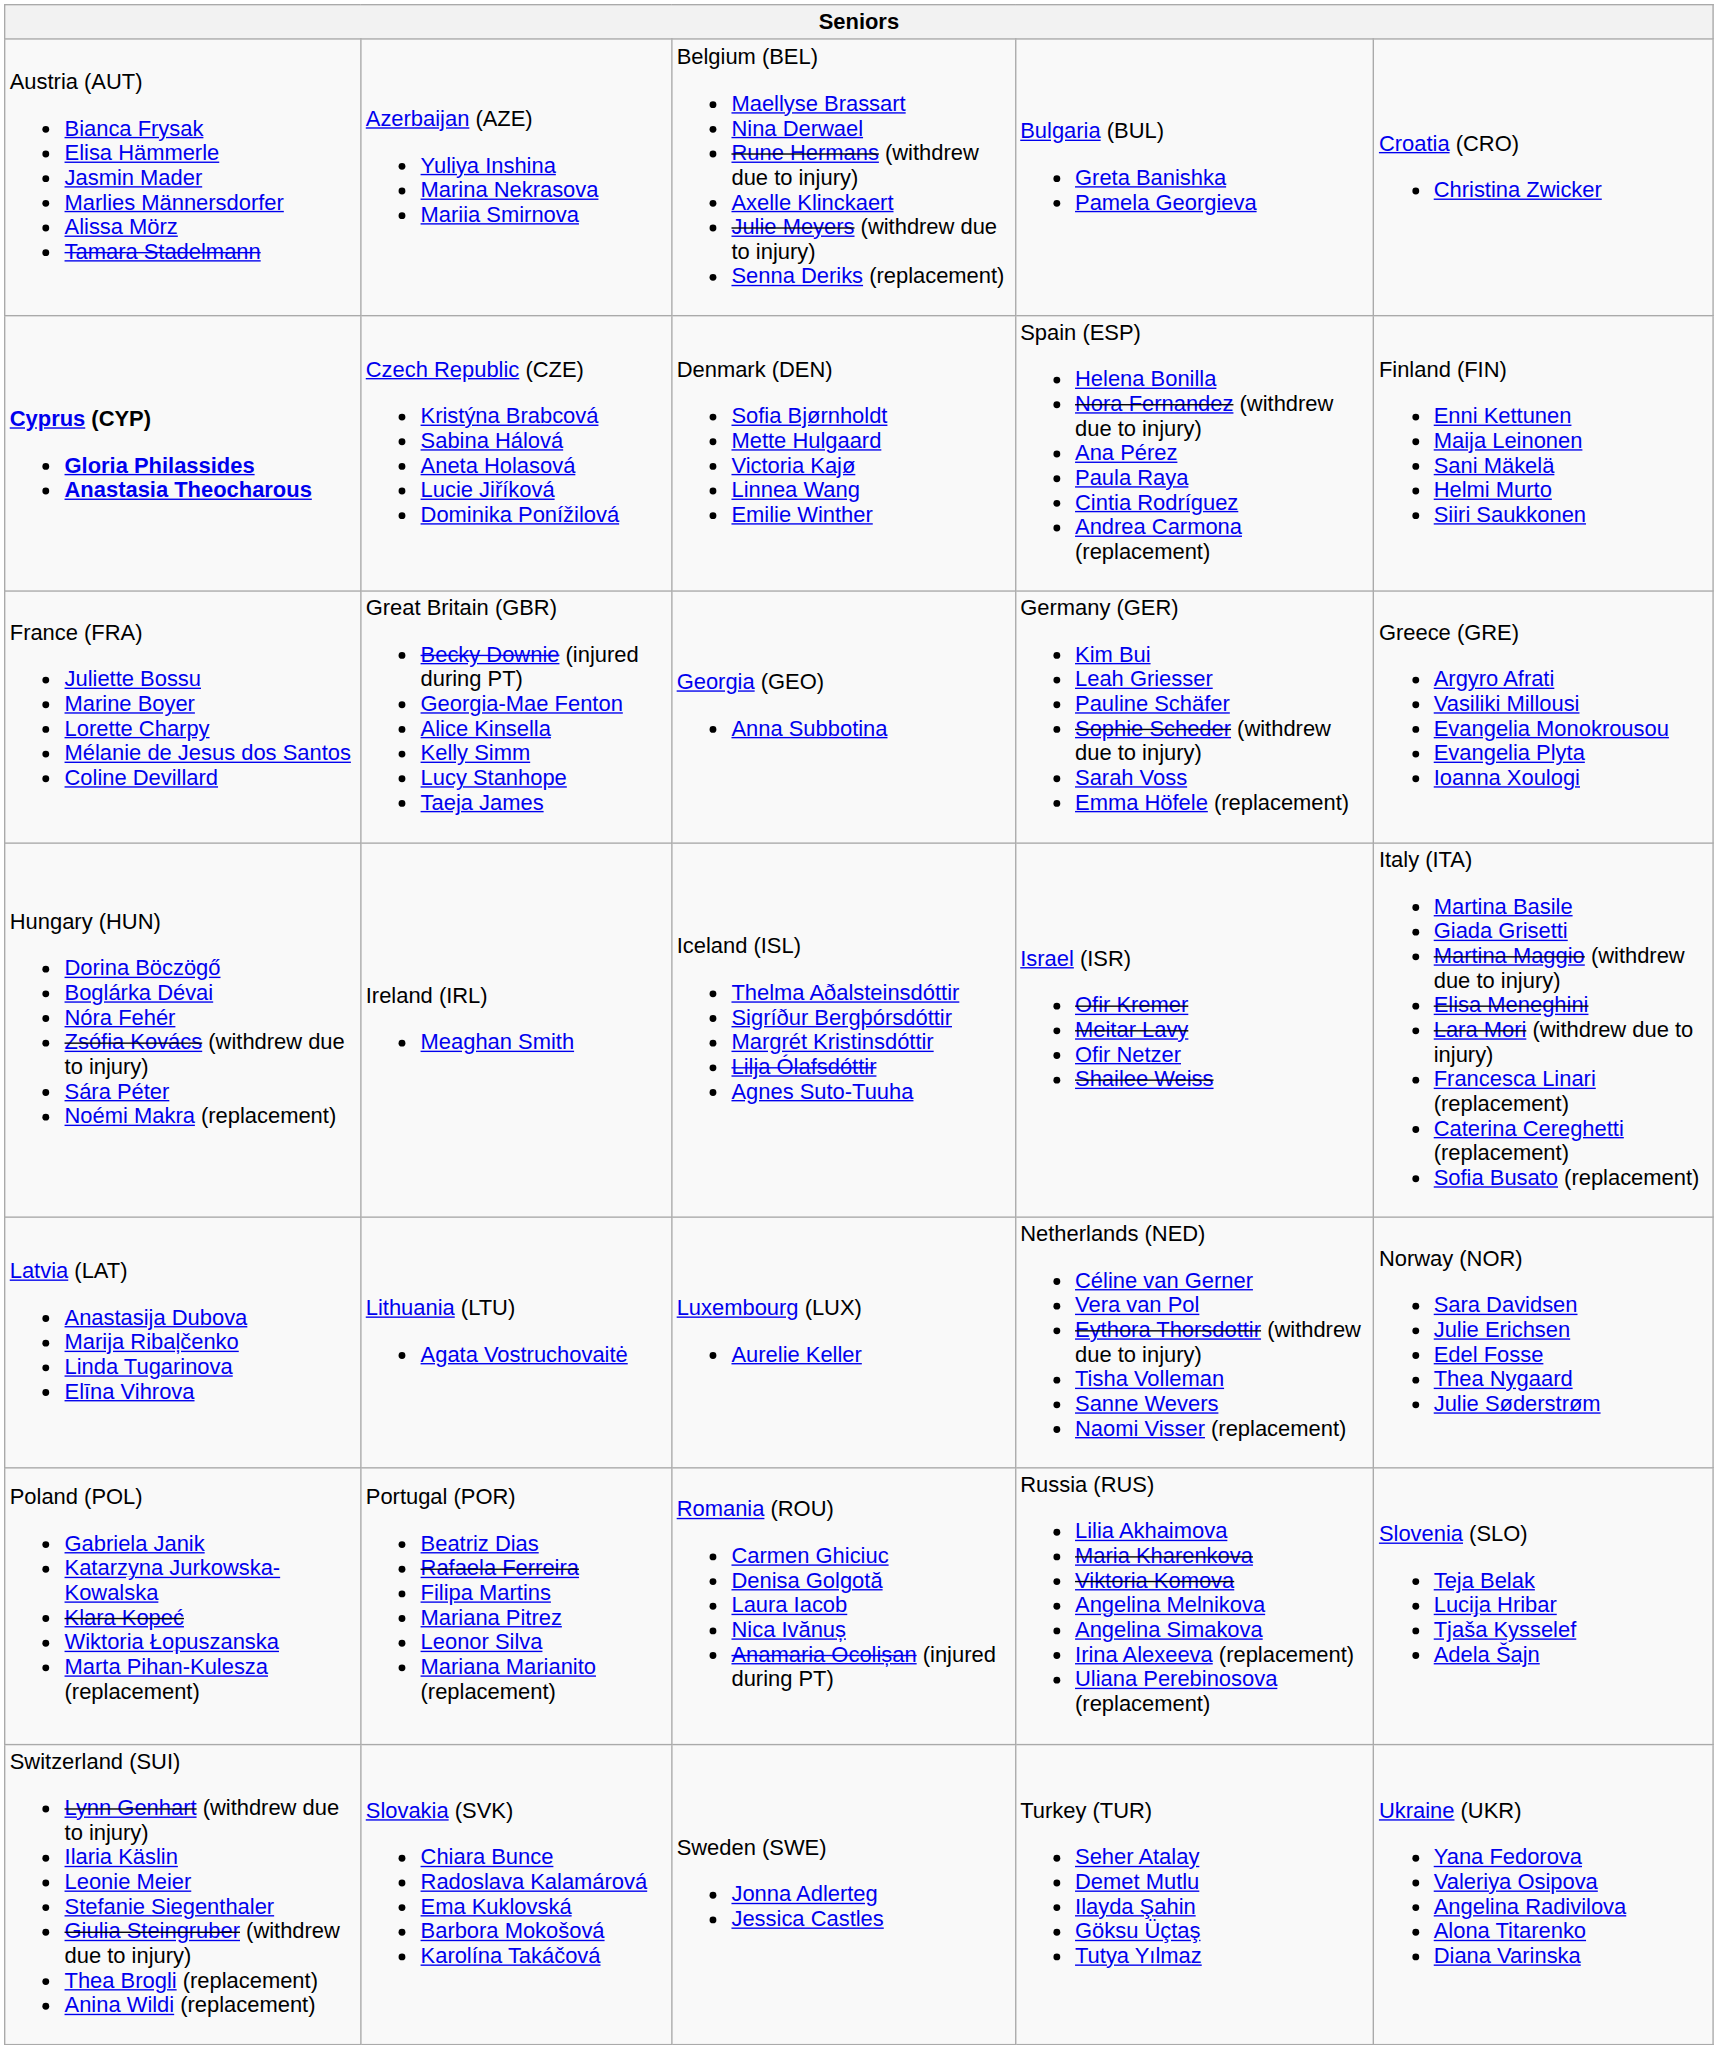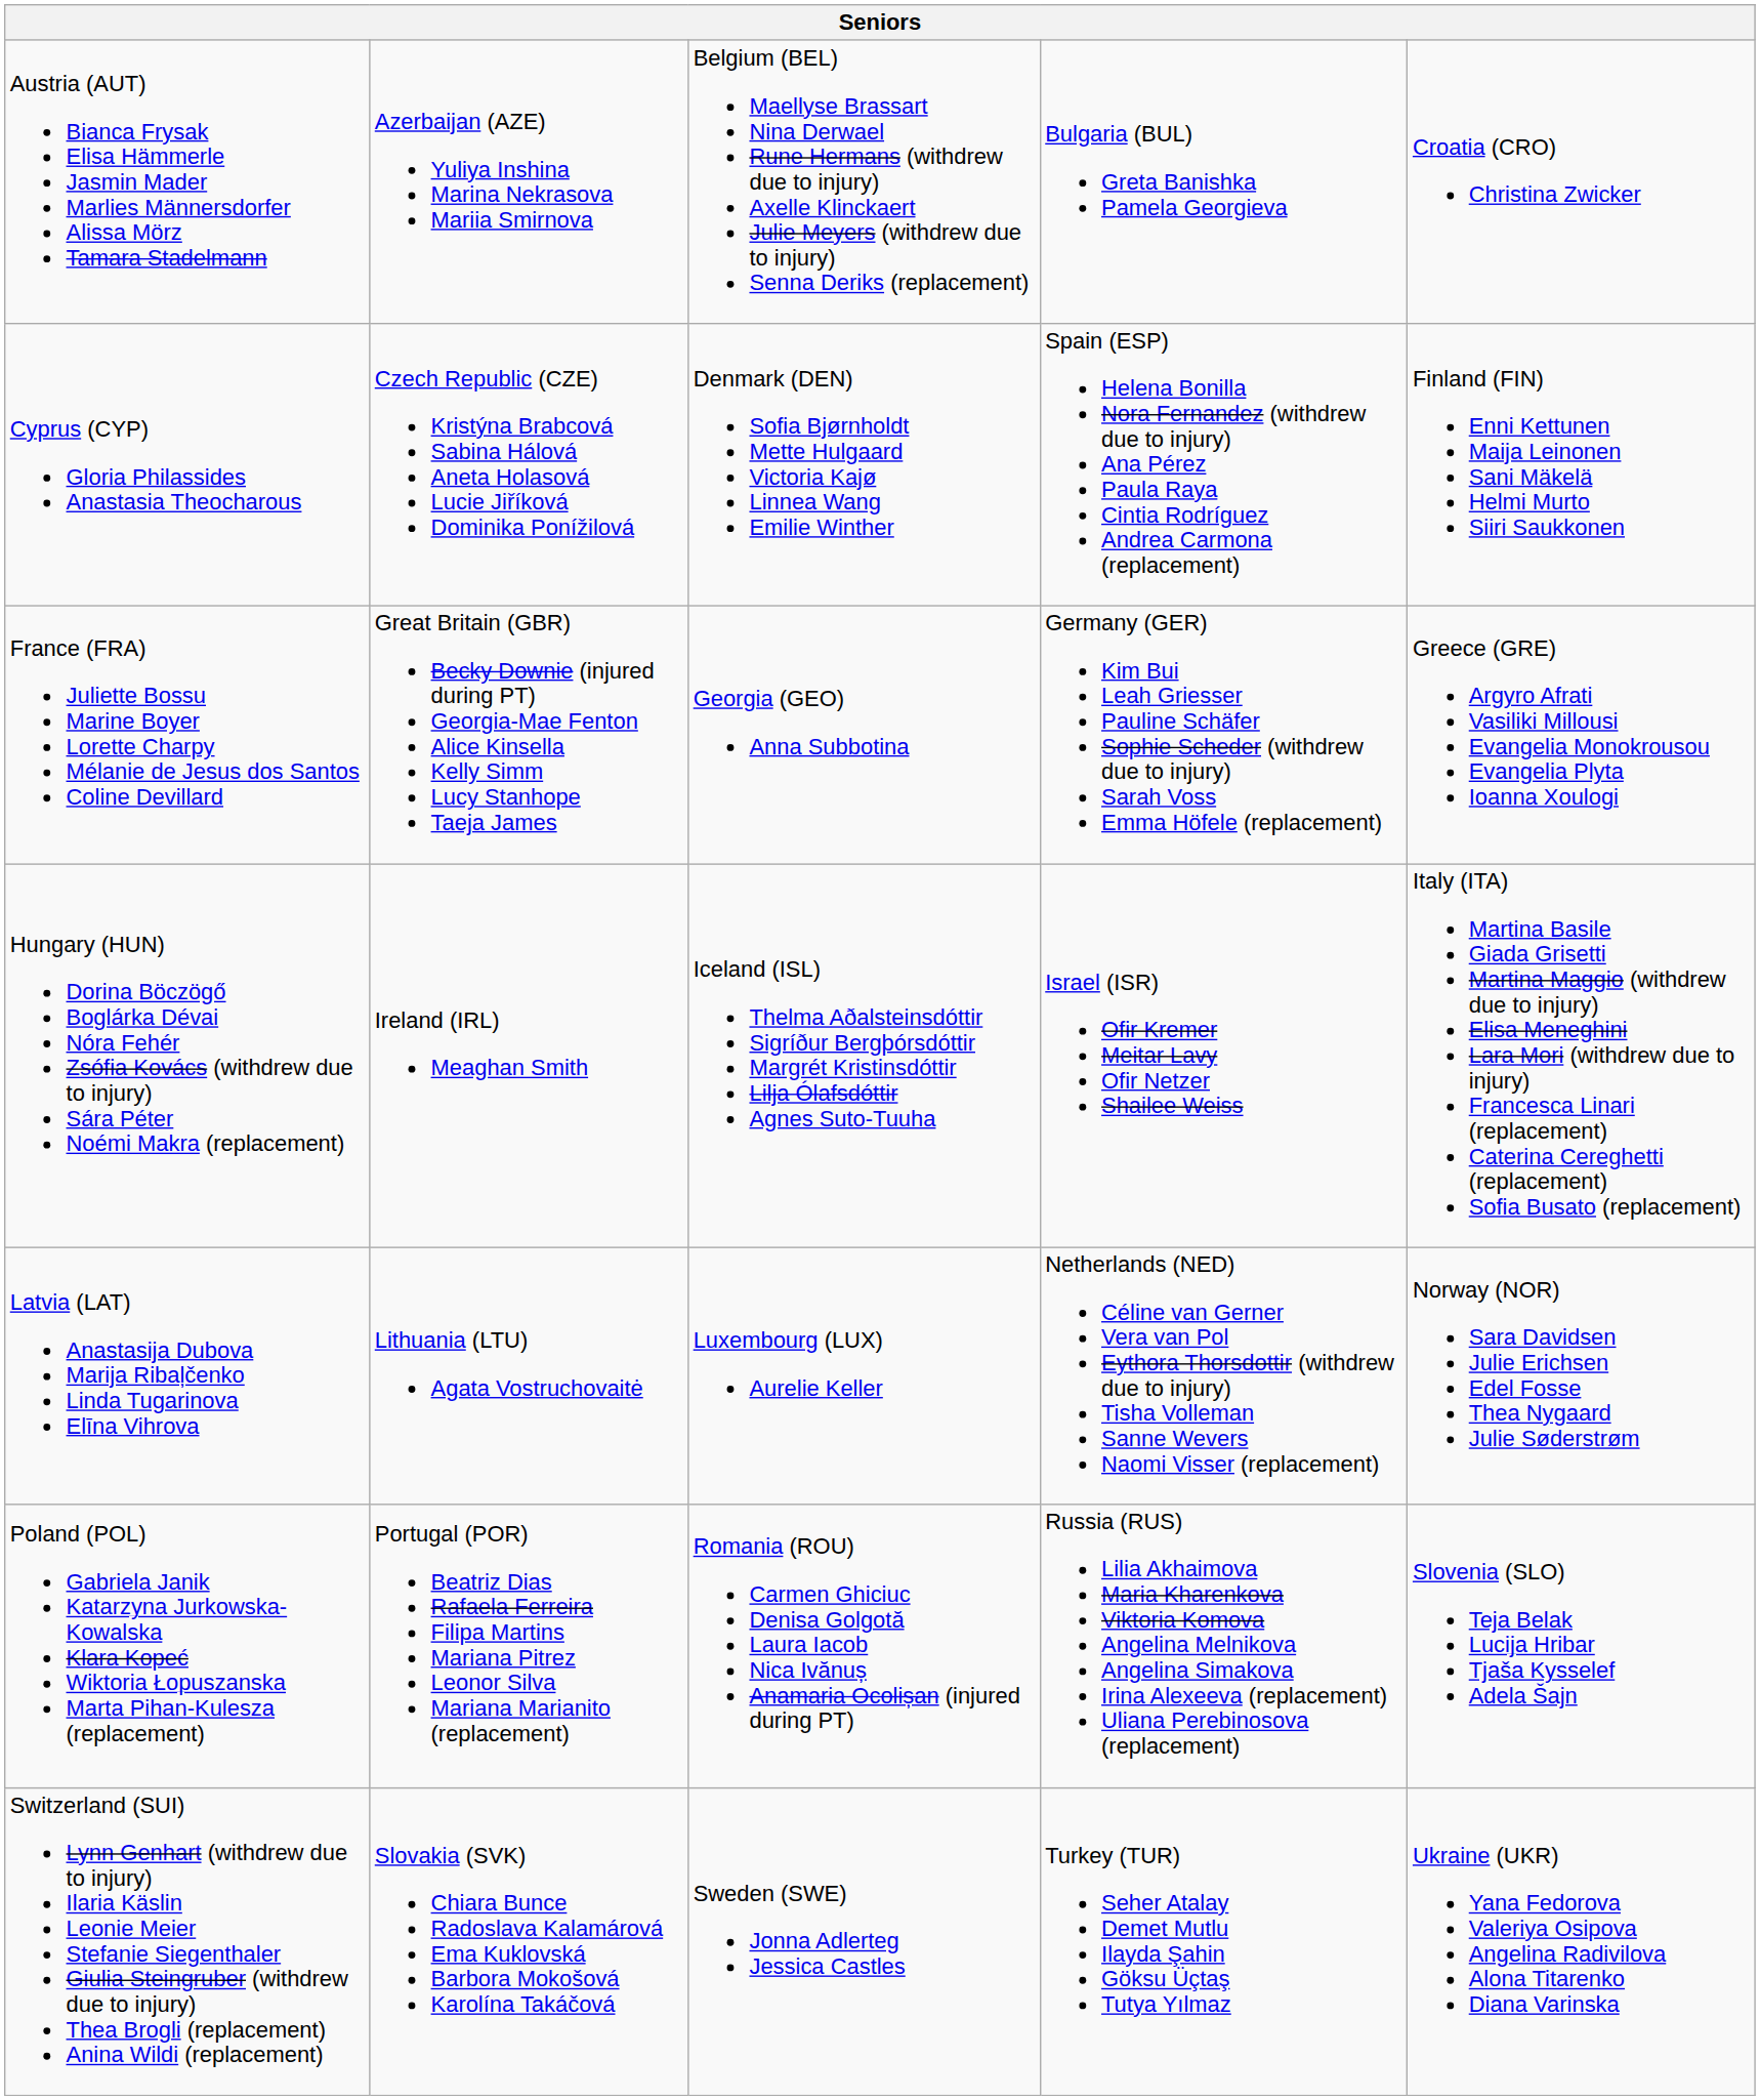Cyprus (CYP) Gloria Philassides Anastasia Theocharous | column 1: bold -> normal
